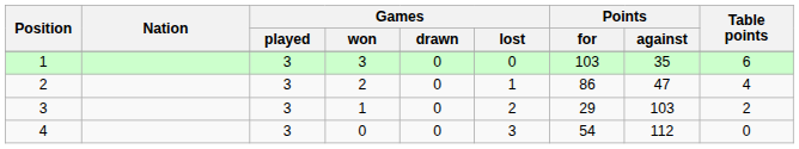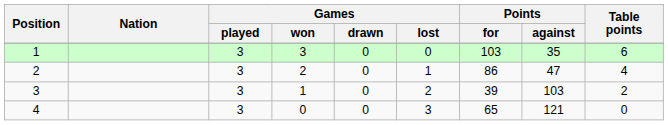row 5 | Points / for: 29 -> 39
row 6 | Points / for: 54 -> 65
row 6 | Points / against: 112 -> 121
